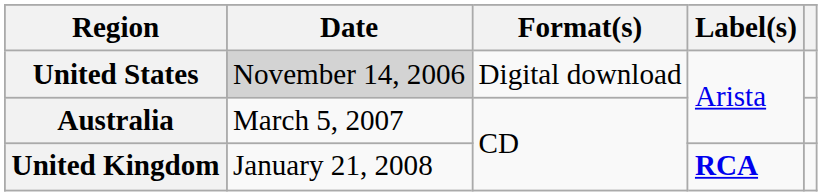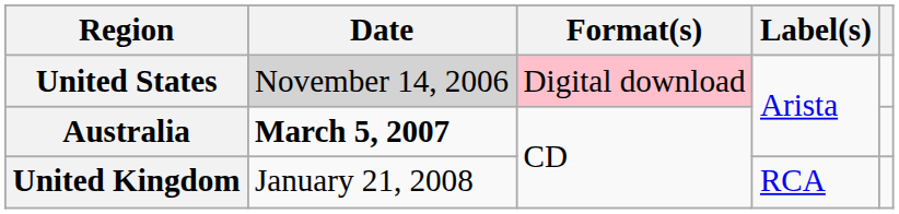United States | Format(s): no background -> pink background
Australia | Date: normal -> bold
United Kingdom | Label(s): bold -> normal
